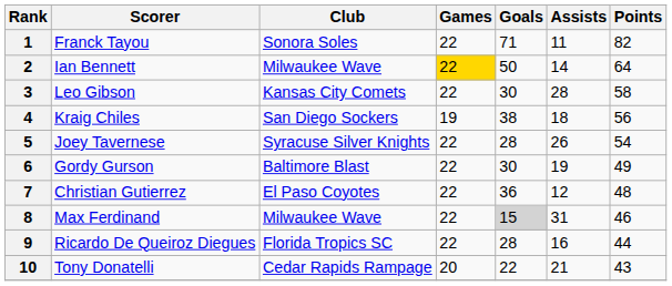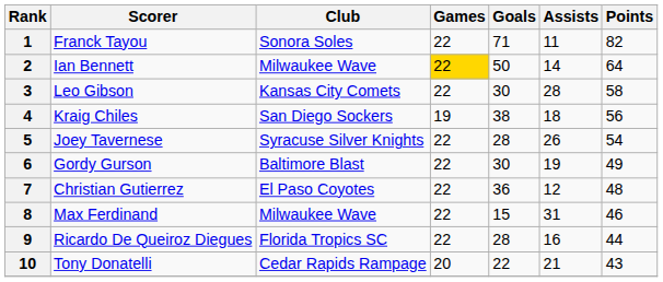8 | Goals: lightgrey background -> no background
